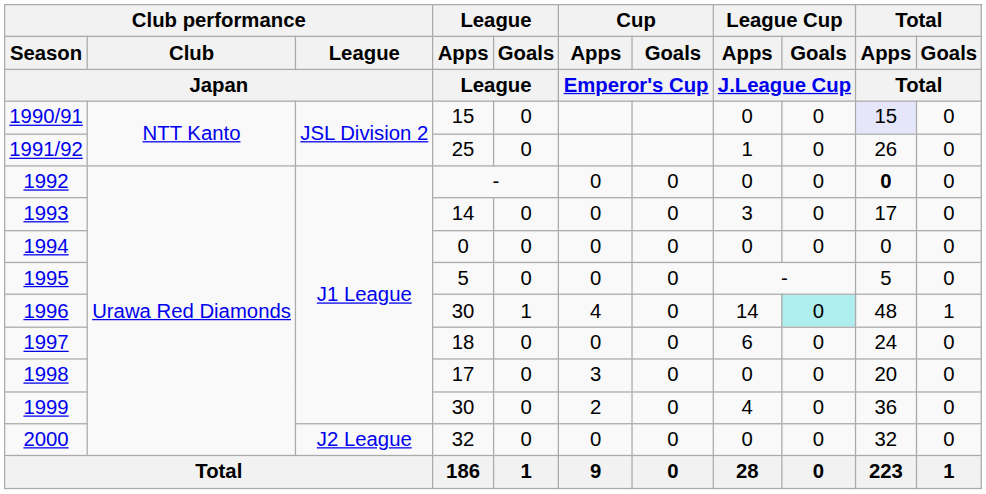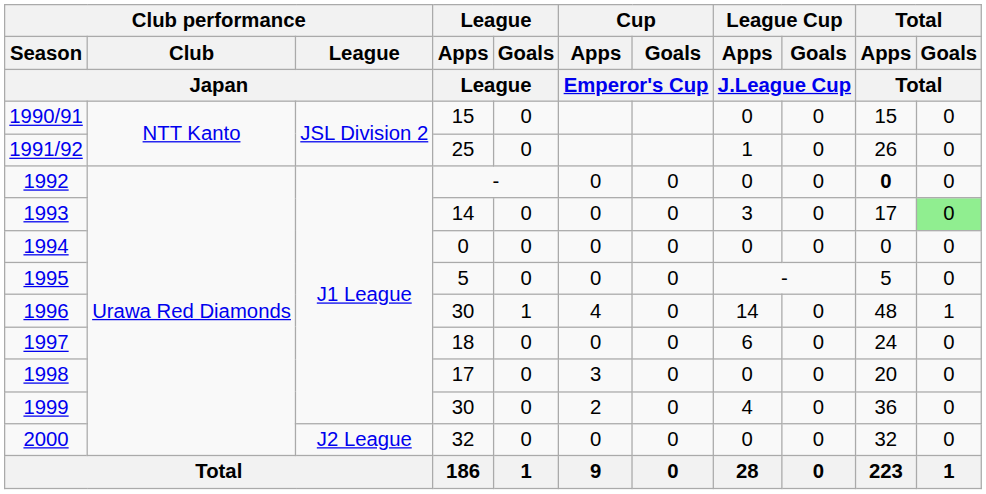1990/91 | Total / Apps / Total: lavender background -> no background
1993 | Total / Goals / Total: no background -> lightgreen background
1996 | League Cup / Goals / J.League Cup: paleturquoise background -> no background
